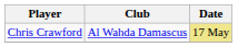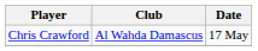Chris Crawford | Date: khaki background -> no background
